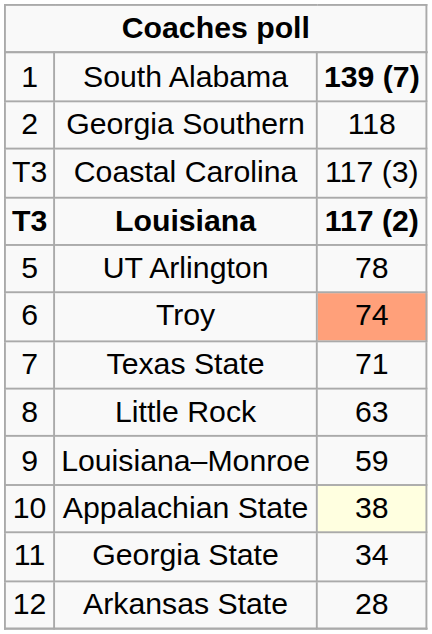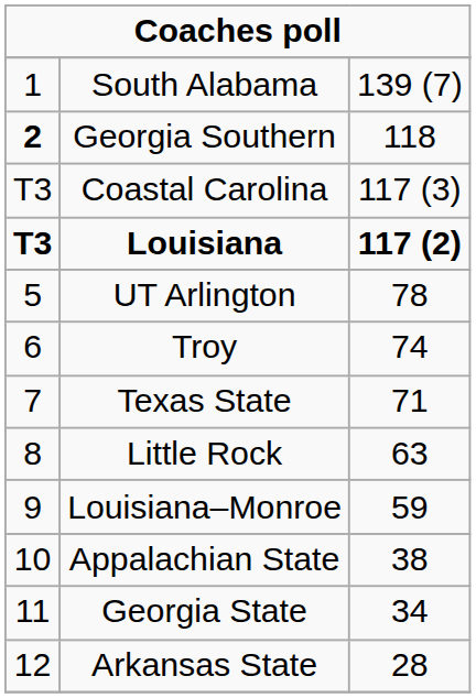South Alabama | column 3: bold -> normal
Georgia Southern | column 1: normal -> bold
Troy | column 3: lightsalmon background -> no background
Appalachian State | column 3: lightyellow background -> no background
